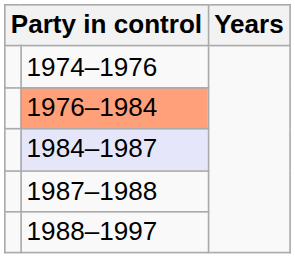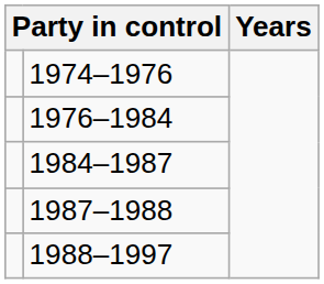1976–1984 | column 2: lightsalmon background -> no background
1984–1987 | column 2: lavender background -> no background
